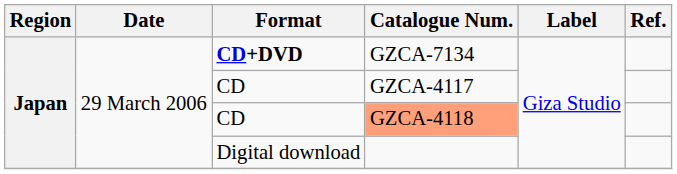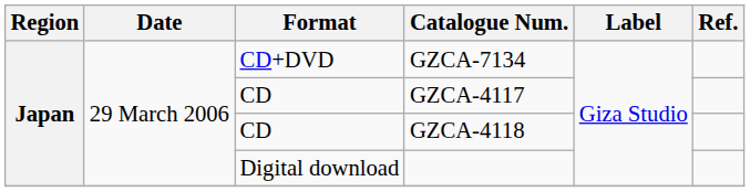GZCA-7134 | Format: bold -> normal
GZCA-4118 | Catalogue Num.: lightsalmon background -> no background
